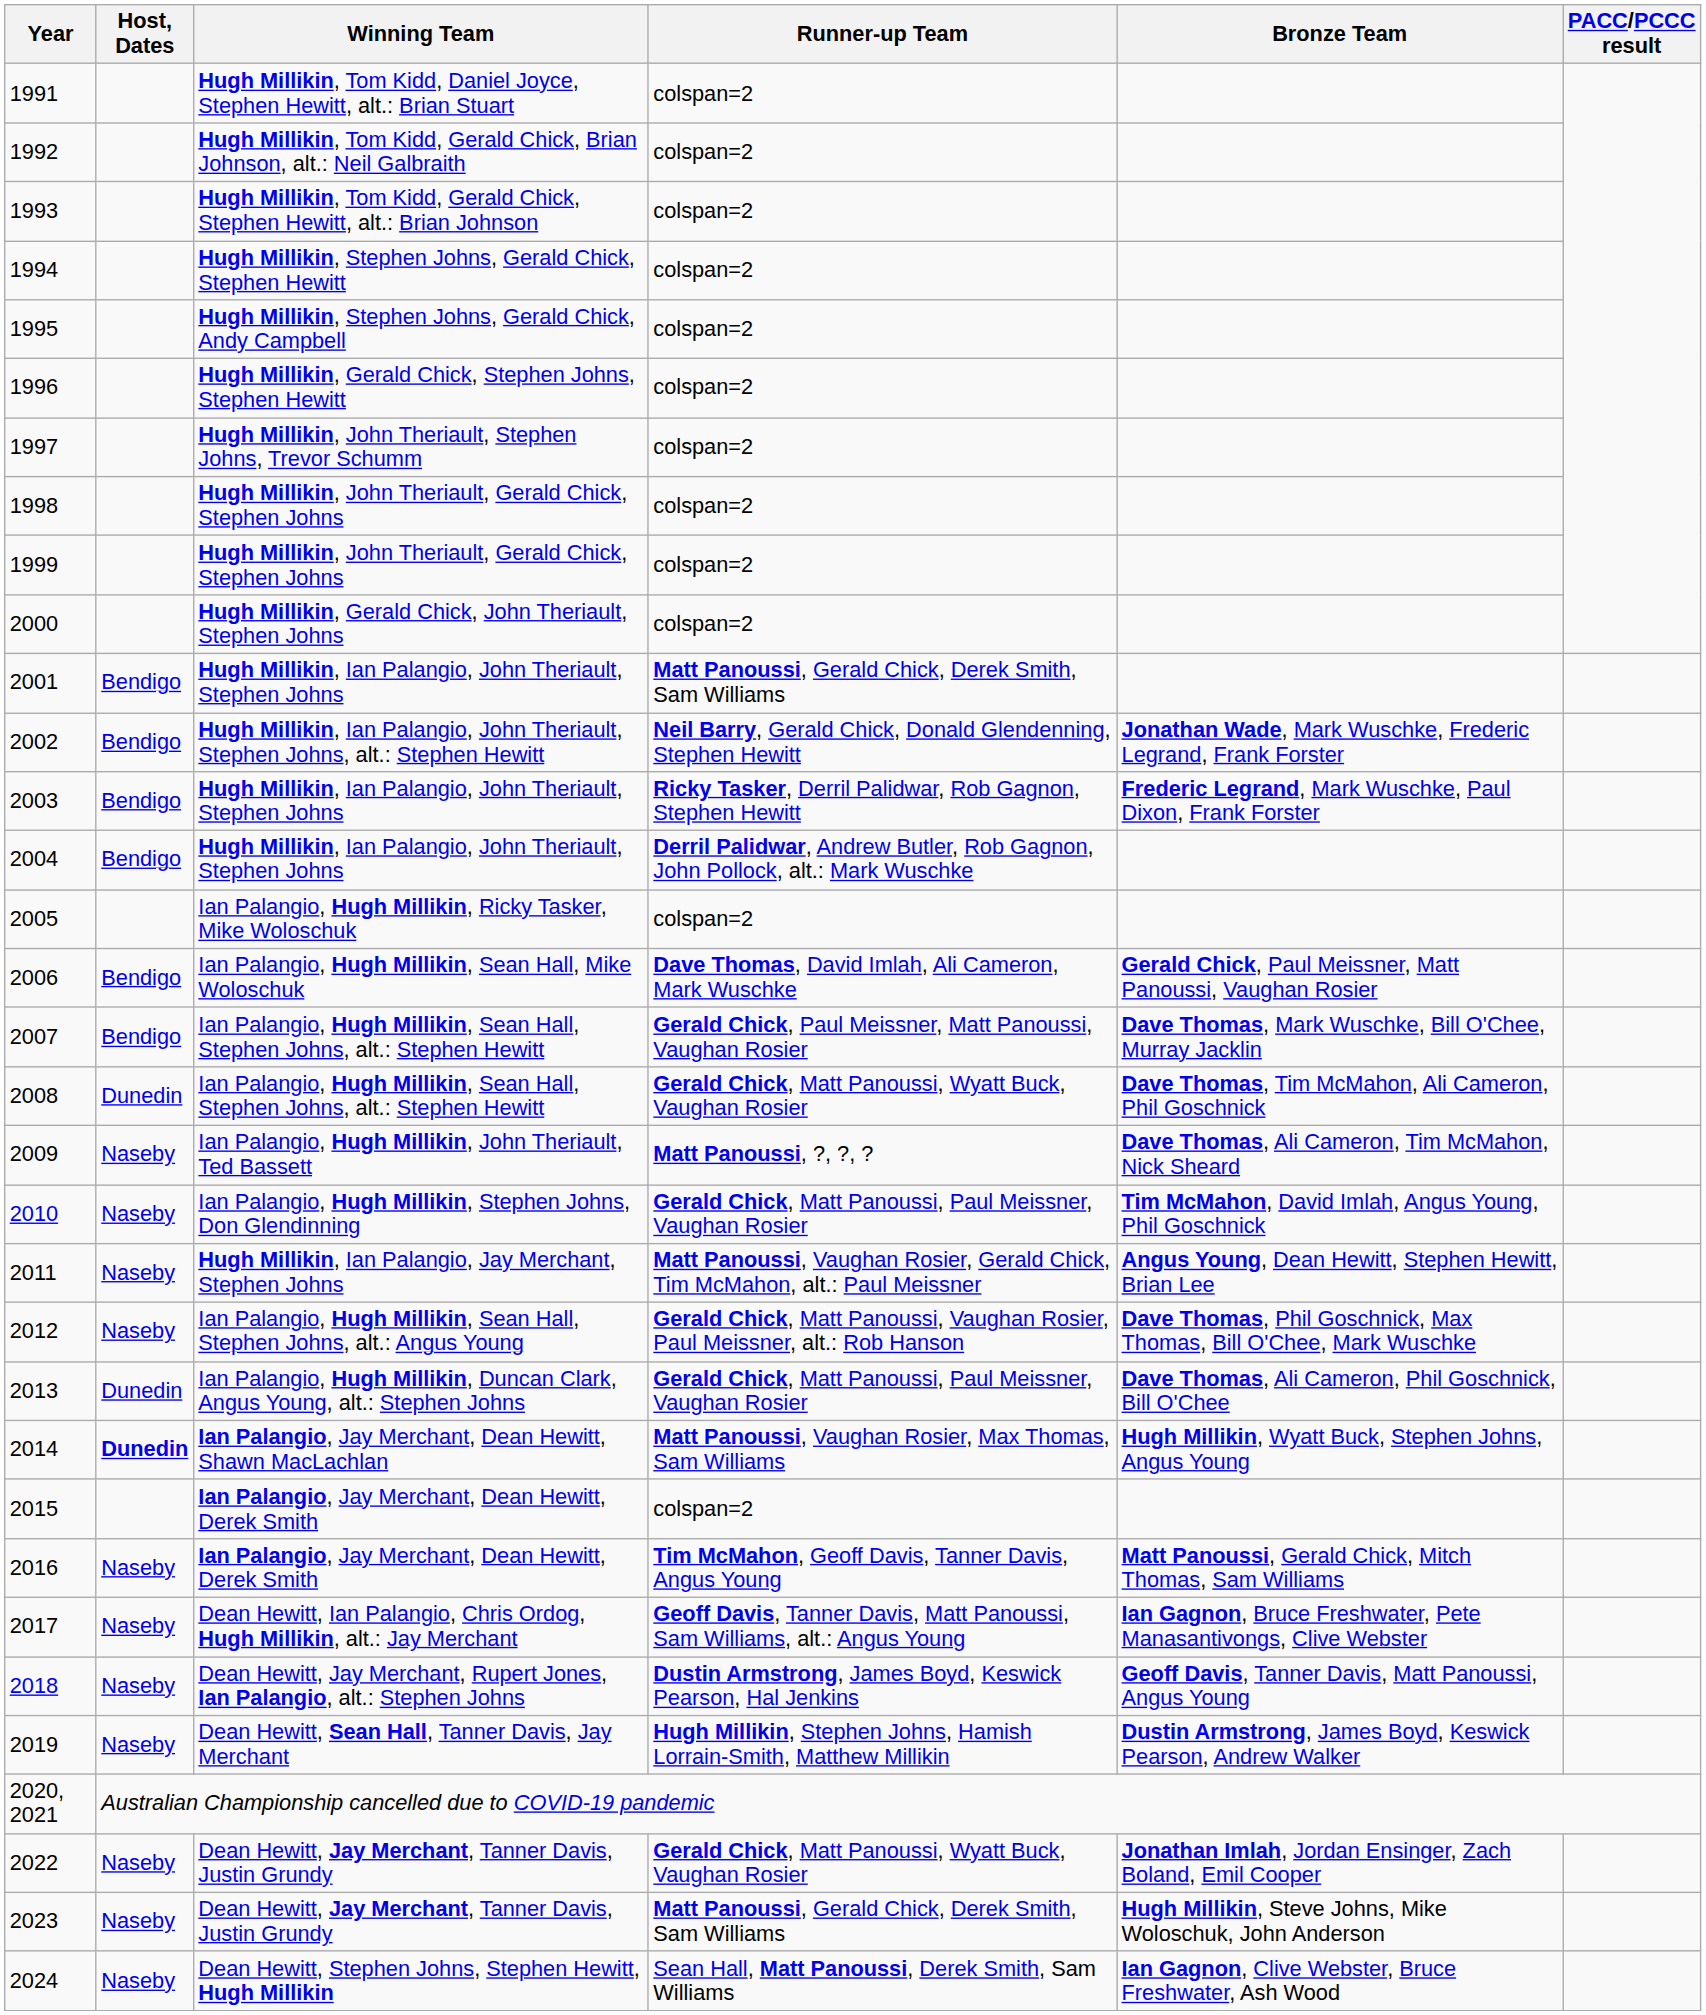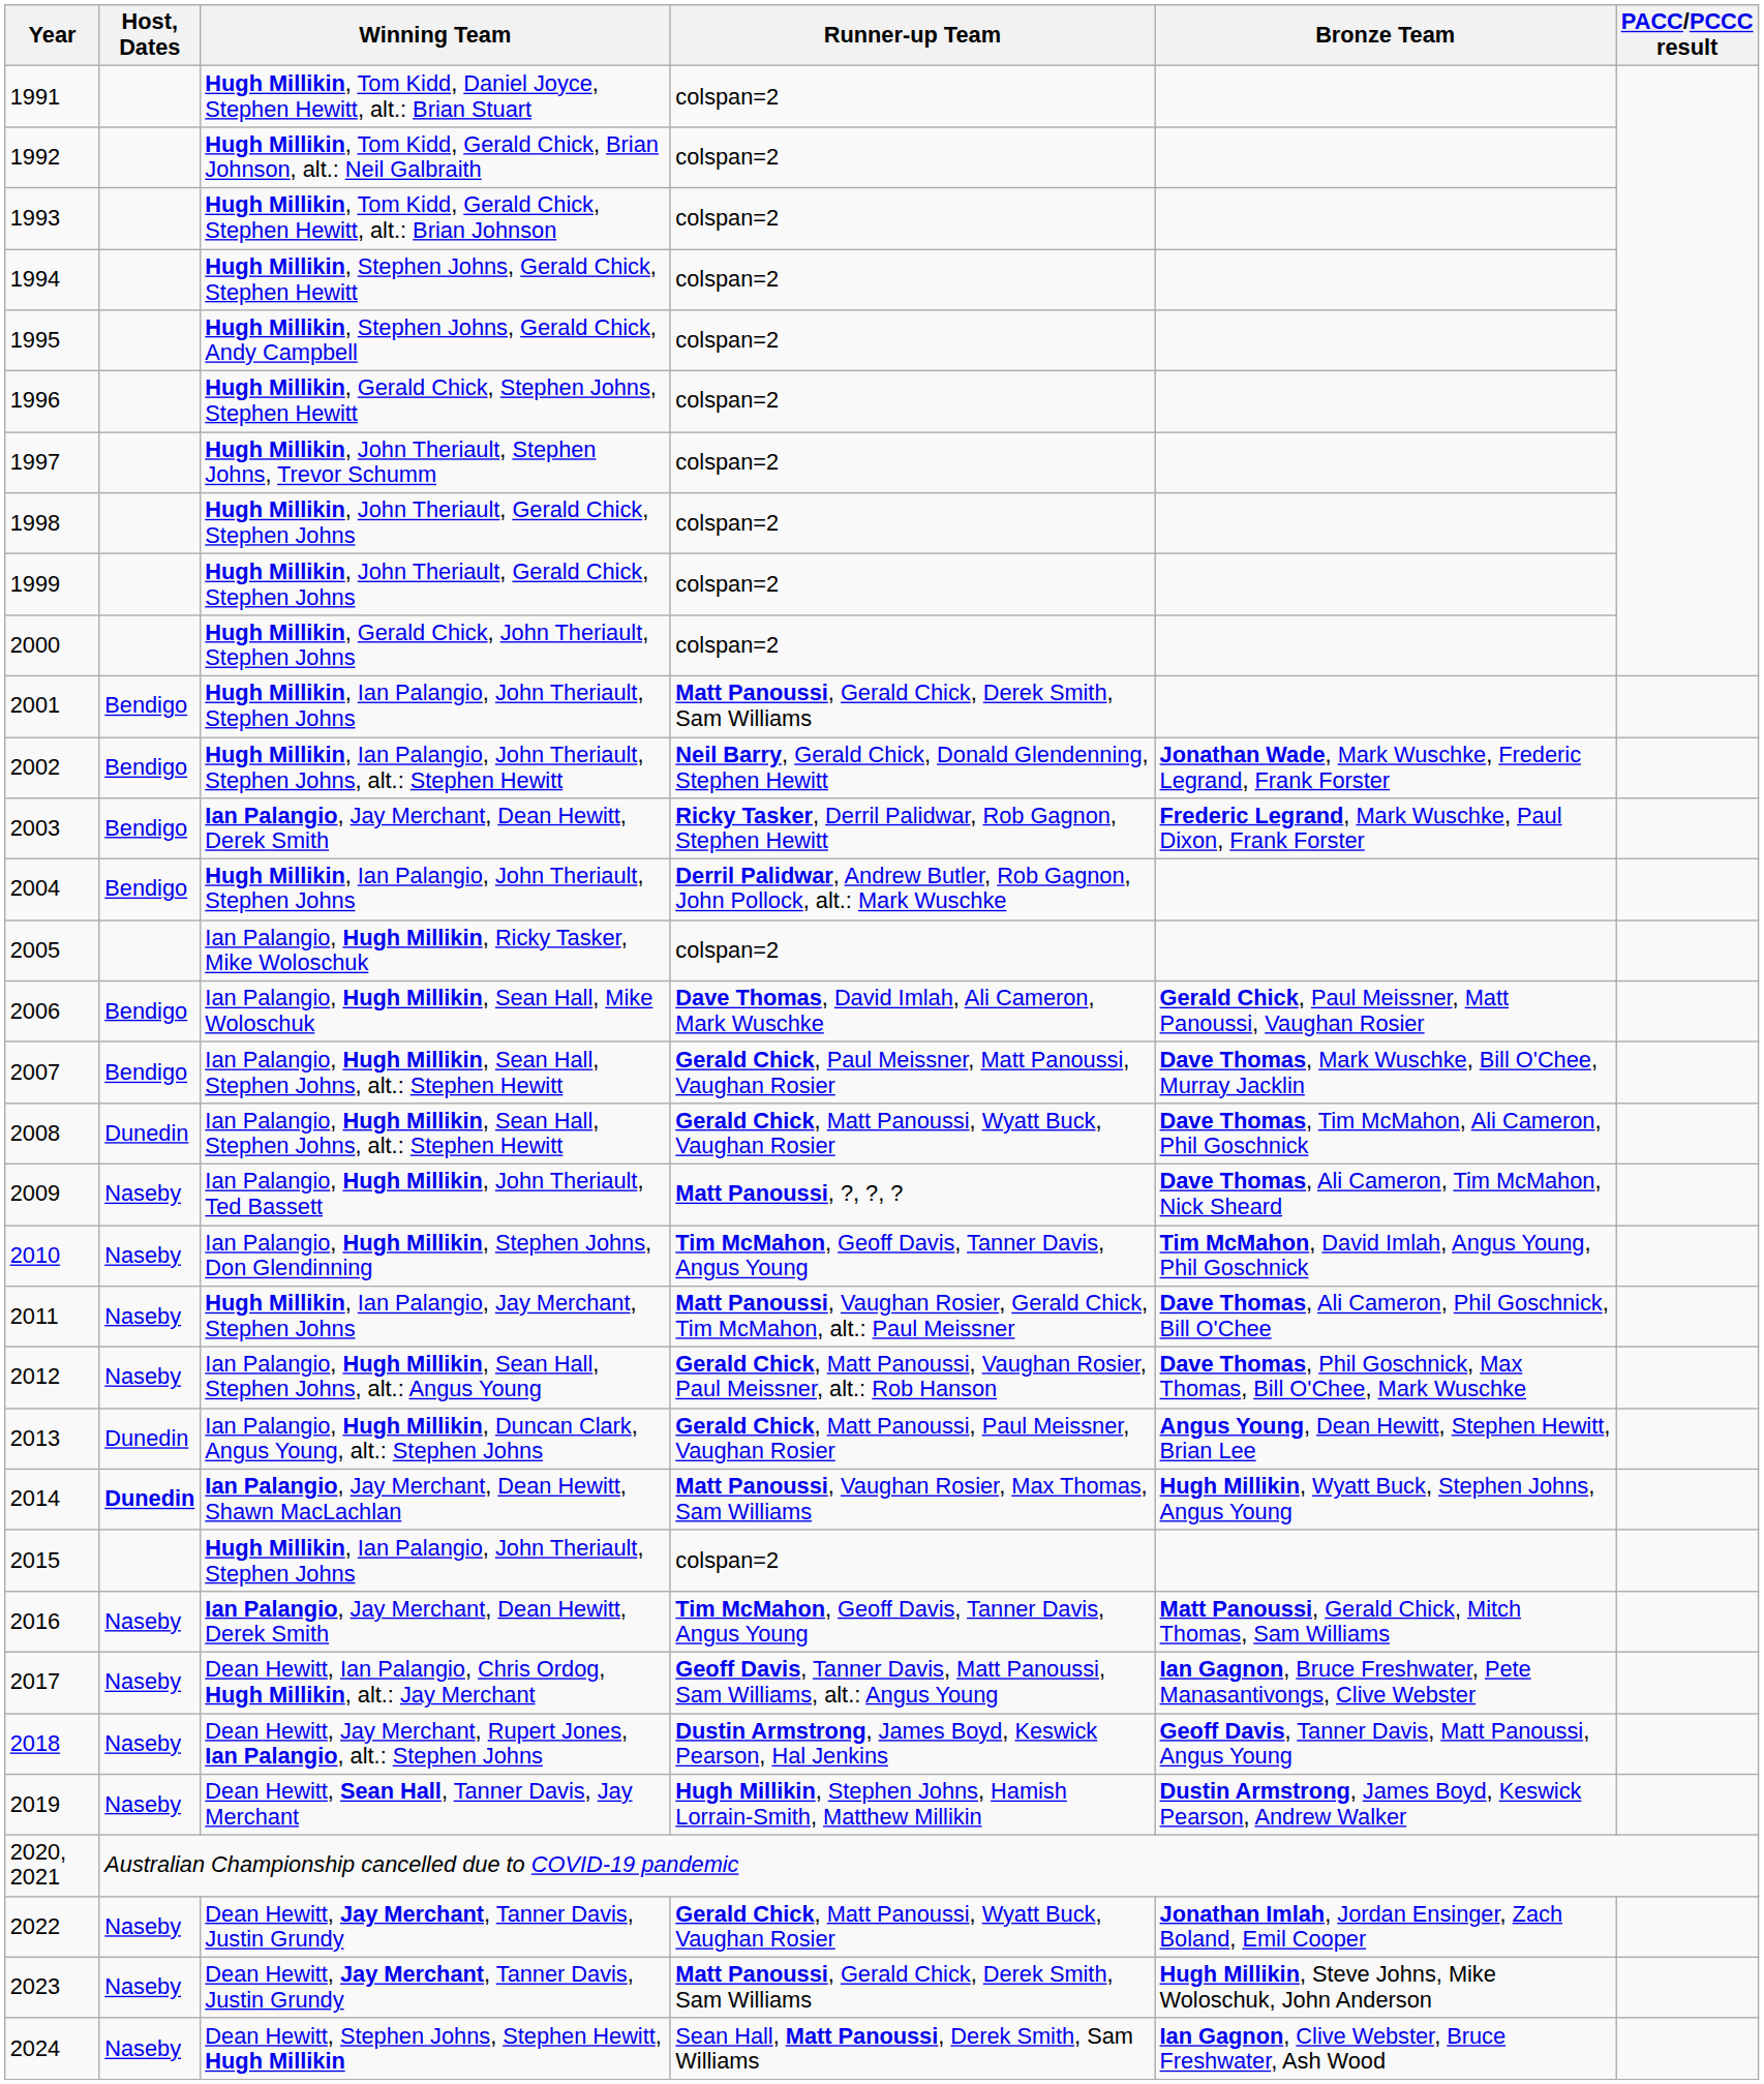2003 | Winning Team: Hugh Millikin, Ian Palangio, John Theriault, Stephen Johns -> Ian Palangio, Jay Merchant, Dean Hewitt, Derek Smith
2010 | Runner-up Team: Gerald Chick, Matt Panoussi, Paul Meissner, Vaughan Rosier -> Tim McMahon, Geoff Davis, Tanner Davis, Angus Young
2011 | Bronze Team: Angus Young, Dean Hewitt, Stephen Hewitt, Brian Lee -> Dave Thomas, Ali Cameron, Phil Goschnick, Bill O'Chee
2013 | Bronze Team: Dave Thomas, Ali Cameron, Phil Goschnick, Bill O'Chee -> Angus Young, Dean Hewitt, Stephen Hewitt, Brian Lee
2015 | Winning Team: Ian Palangio, Jay Merchant, Dean Hewitt, Derek Smith -> Hugh Millikin, Ian Palangio, John Theriault, Stephen Johns
